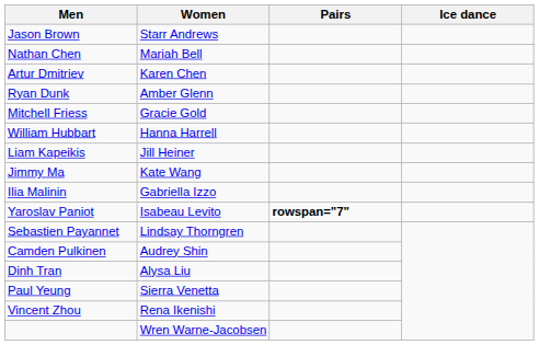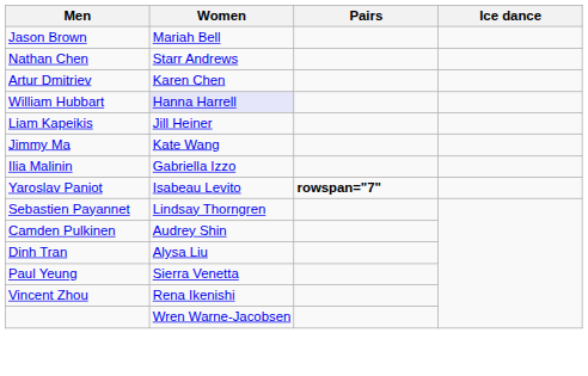Jason Brown | Women: Starr Andrews -> Mariah Bell
Nathan Chen | Women: Mariah Bell -> Starr Andrews
- row: Ryan Dunk | Amber Glenn
- row: Mitchell Friess | Gracie Gold
William Hubbart | Women: no background -> lavender background
